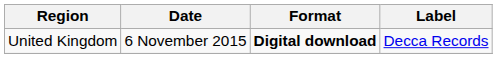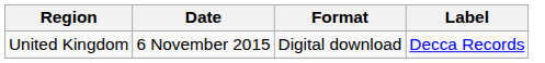United Kingdom | Format: bold -> normal
